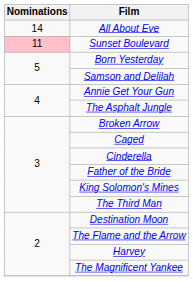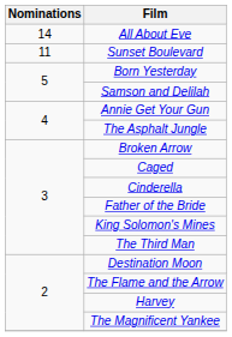Sunset Boulevard | Nominations: pink background -> no background
